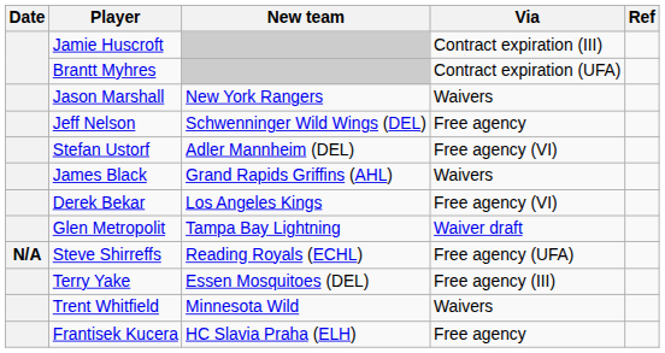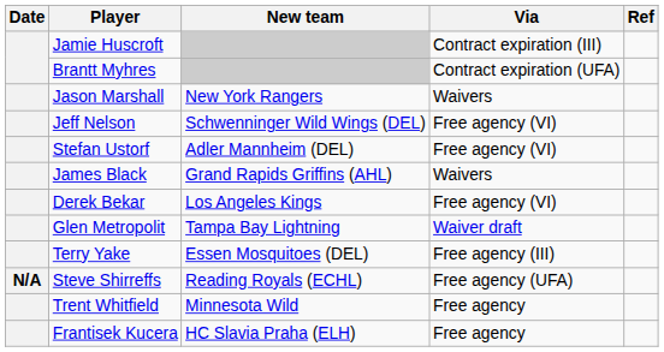Jeff Nelson | Via: Free agency -> Free agency (VI)
rows swapped: Steve Shirreffs <-> Terry Yake
Trent Whitfield | Via: Waivers -> Free agency
